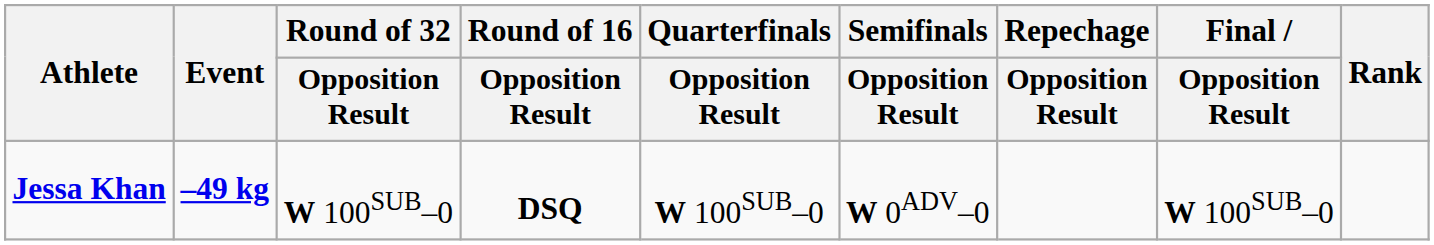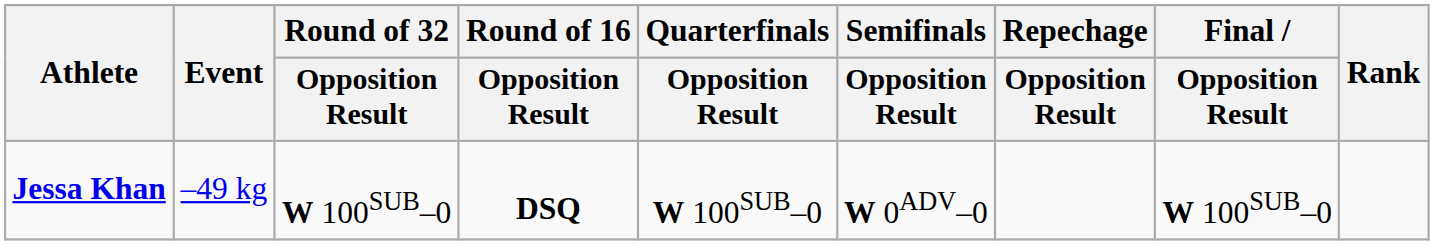Jessa Khan | Event: bold -> normal
